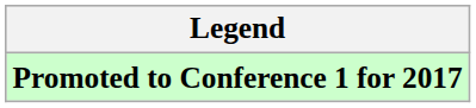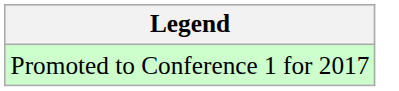row 2 | column 1: bold -> normal
